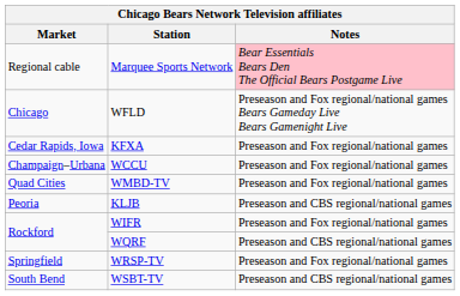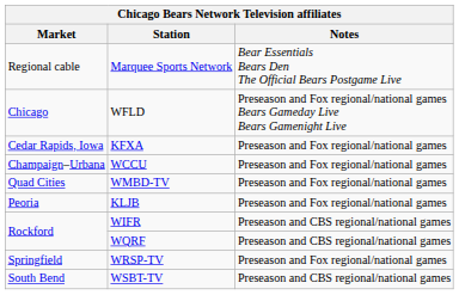Marquee Sports Network | Notes: pink background -> no background
KLJB | Notes: Preseason and CBS regional/national games -> Preseason and Fox regional/national games
WIFR | Notes: Preseason and Fox regional/national games -> Preseason and CBS regional/national games
